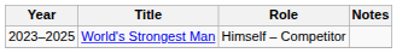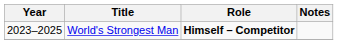World's Strongest Man | Role: normal -> bold
